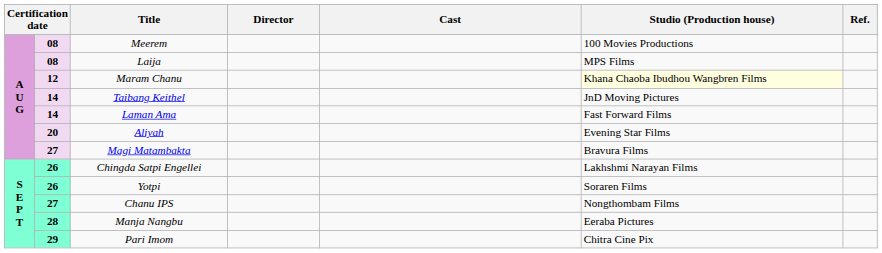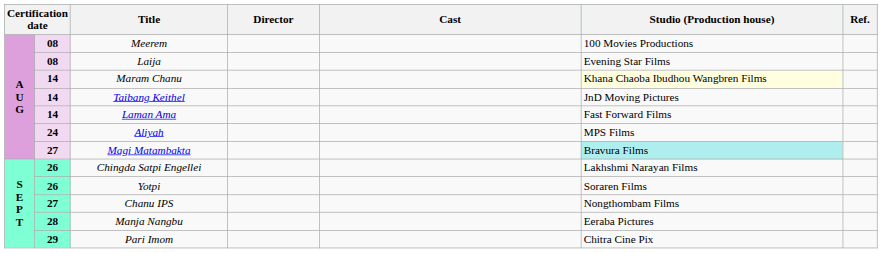Laija | Studio (Production house): MPS Films -> Evening Star Films
Maram Chanu | column 2: 12 -> 14
Aliyah | column 2: 20 -> 24
Aliyah | Studio (Production house): Evening Star Films -> MPS Films
Magi Matambakta | Studio (Production house): no background -> paleturquoise background
